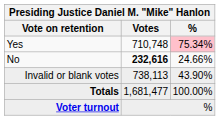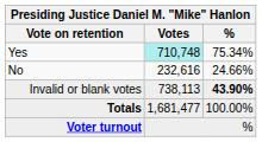Yes | Votes: no background -> paleturquoise background
Yes | %: pink background -> no background
No | Votes: bold -> normal
Invalid or blank votes | %: normal -> bold
